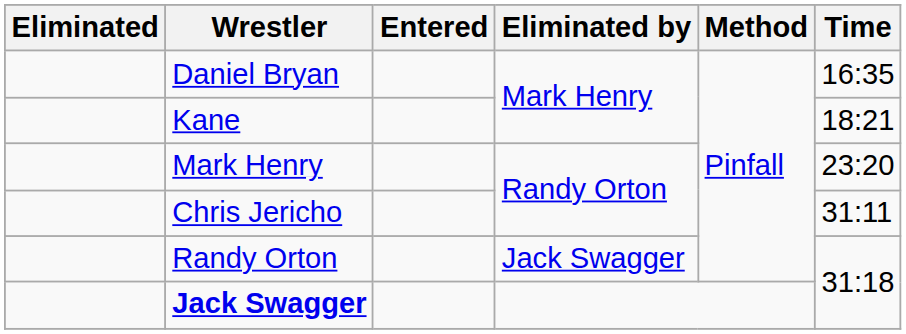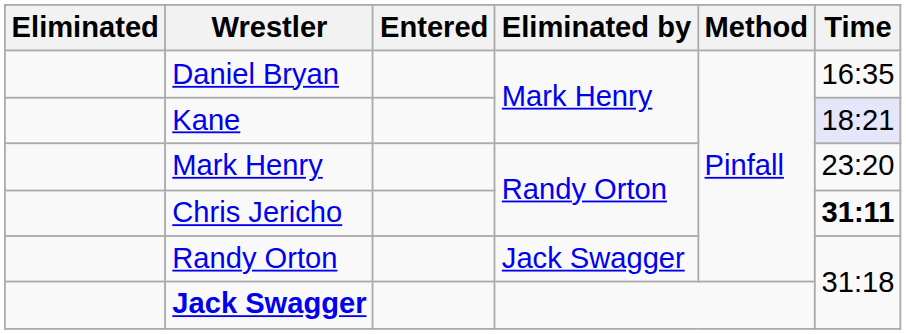Kane | Time: no background -> lavender background
Chris Jericho | Time: normal -> bold
